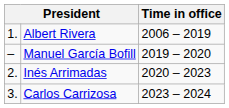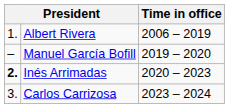Inés Arrimadas | column 1: normal -> bold
